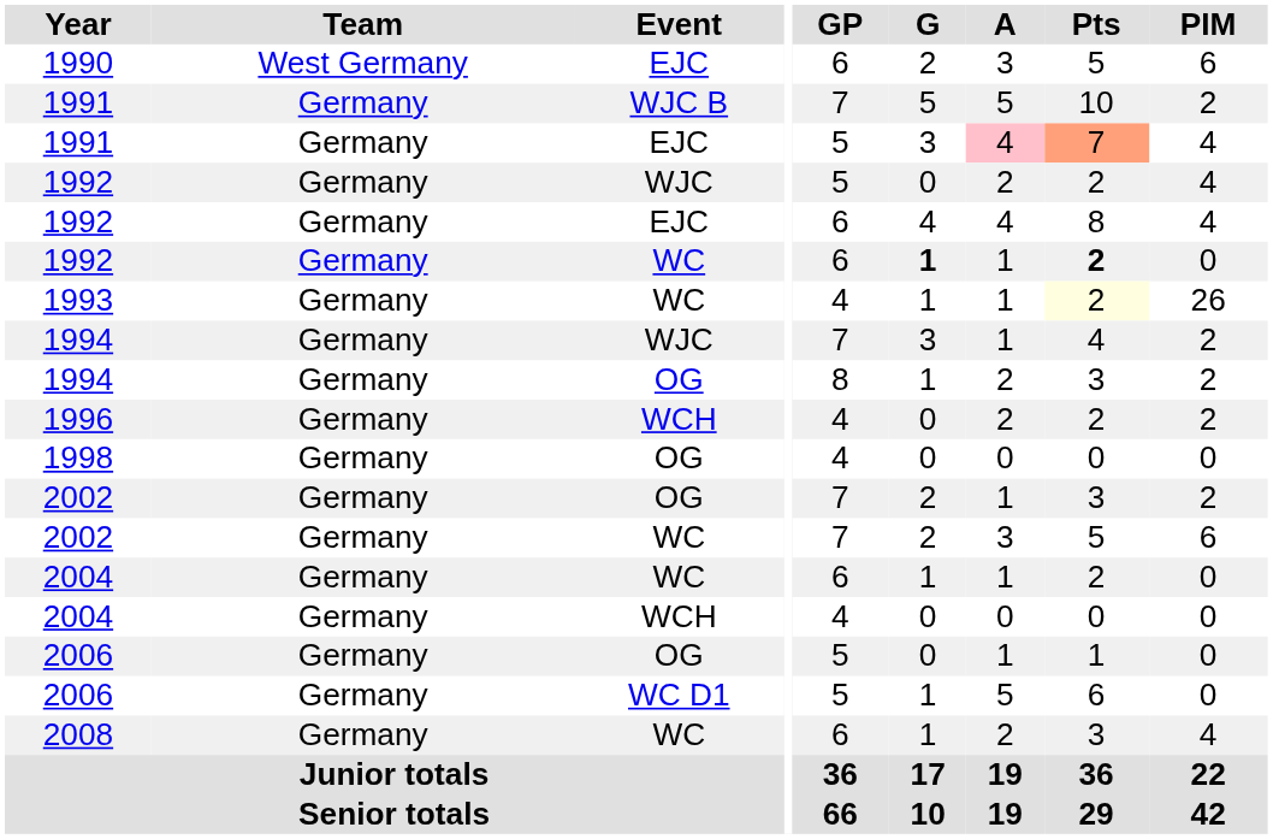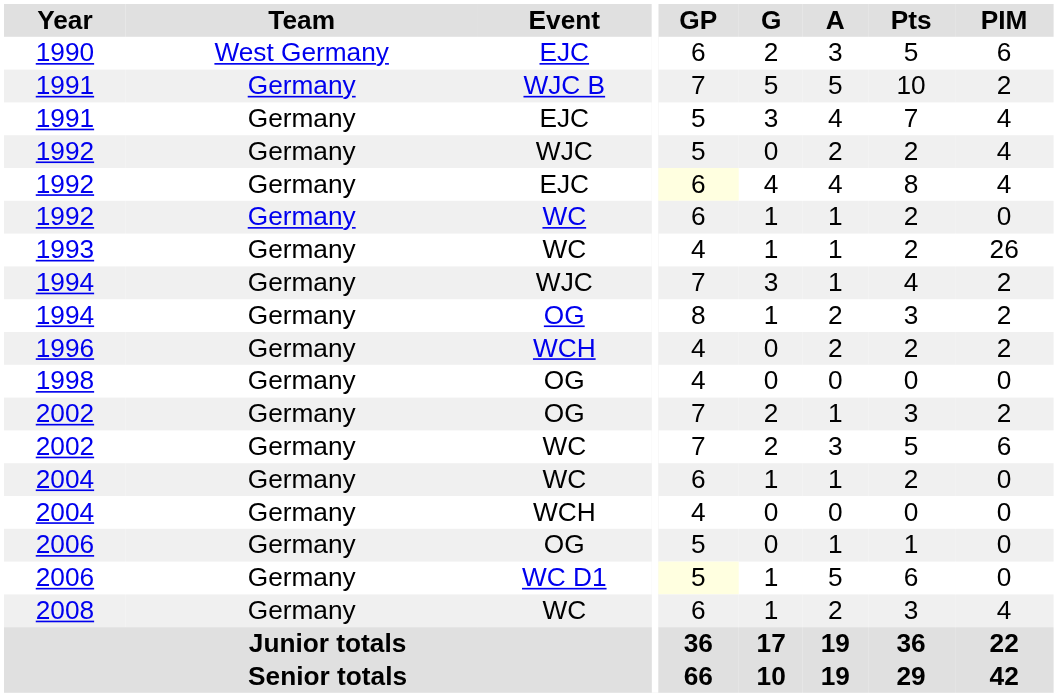1991 / EJC | A: pink background -> no background
1991 / EJC | Pts: lightsalmon background -> no background
1992 / EJC | GP: no background -> lightyellow background
1992 / WC | G: bold -> normal
1992 / WC | Pts: bold -> normal
1993 | Pts: lightyellow background -> no background
2006 / WC D1 | GP: no background -> lightyellow background
